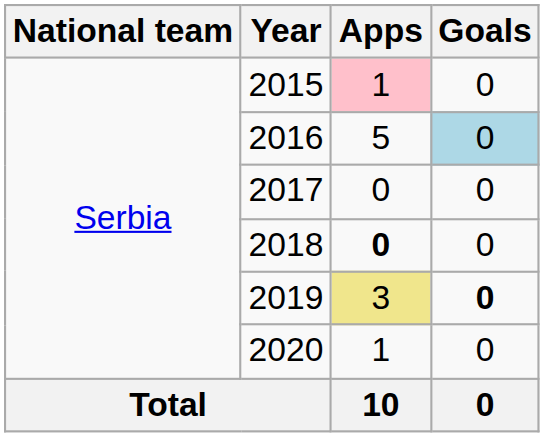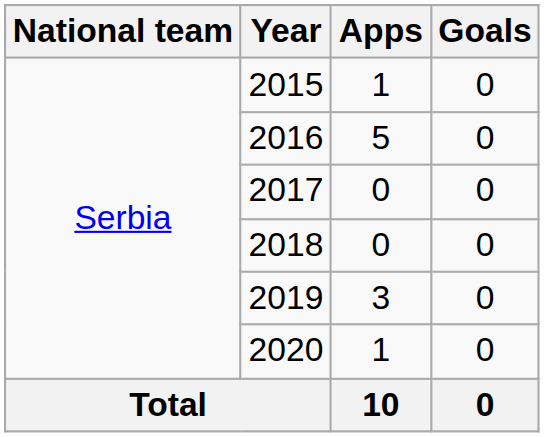2015 | Apps: pink background -> no background
2016 | Goals: lightblue background -> no background
2018 | Apps: bold -> normal
2019 | Apps: khaki background -> no background
2019 | Goals: bold -> normal
